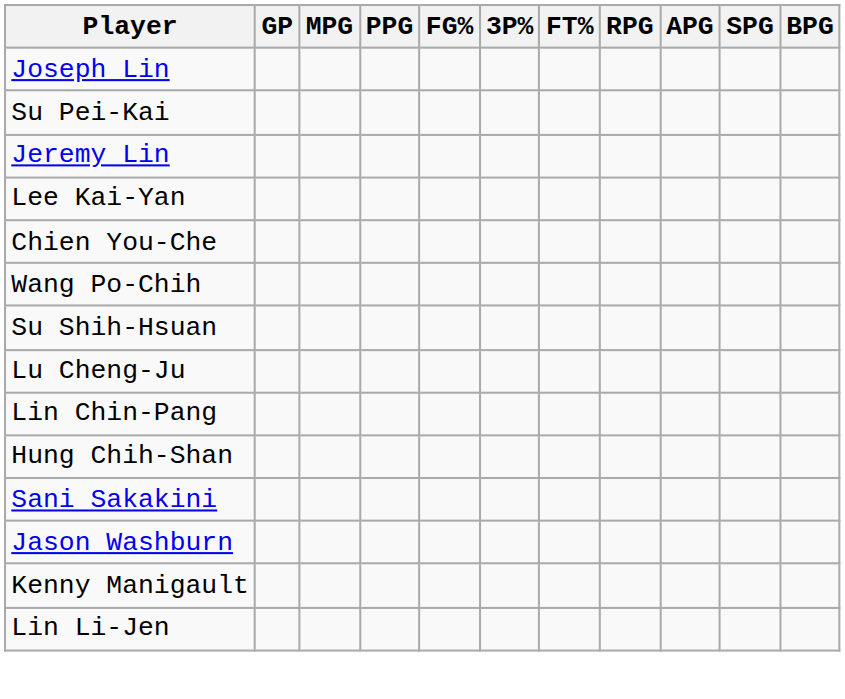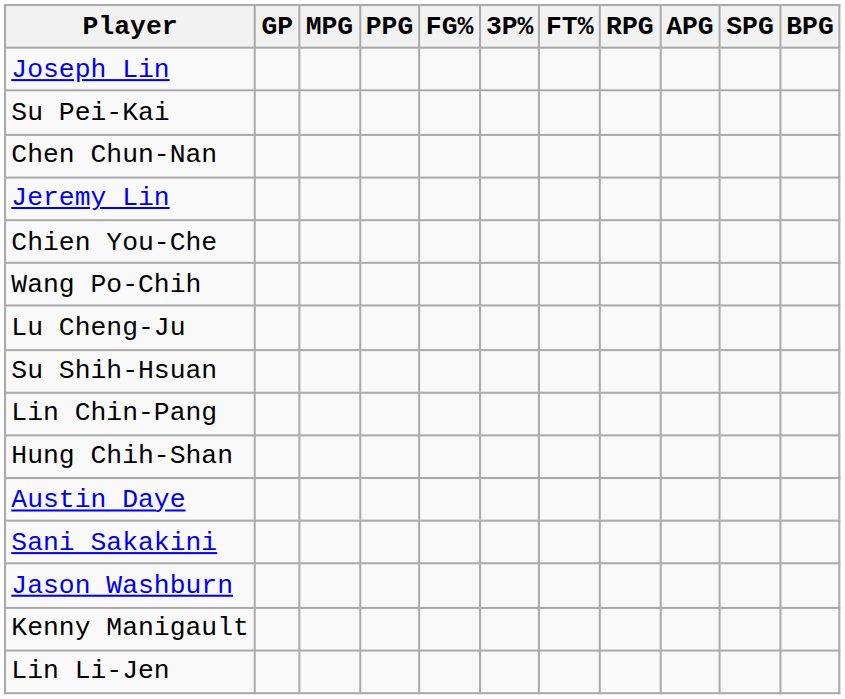+ row: Chen Chun-Nan
- row: Lee Kai-Yan
rows swapped: Lu Cheng-Ju <-> Su Shih-Hsuan
+ row: Austin Daye
